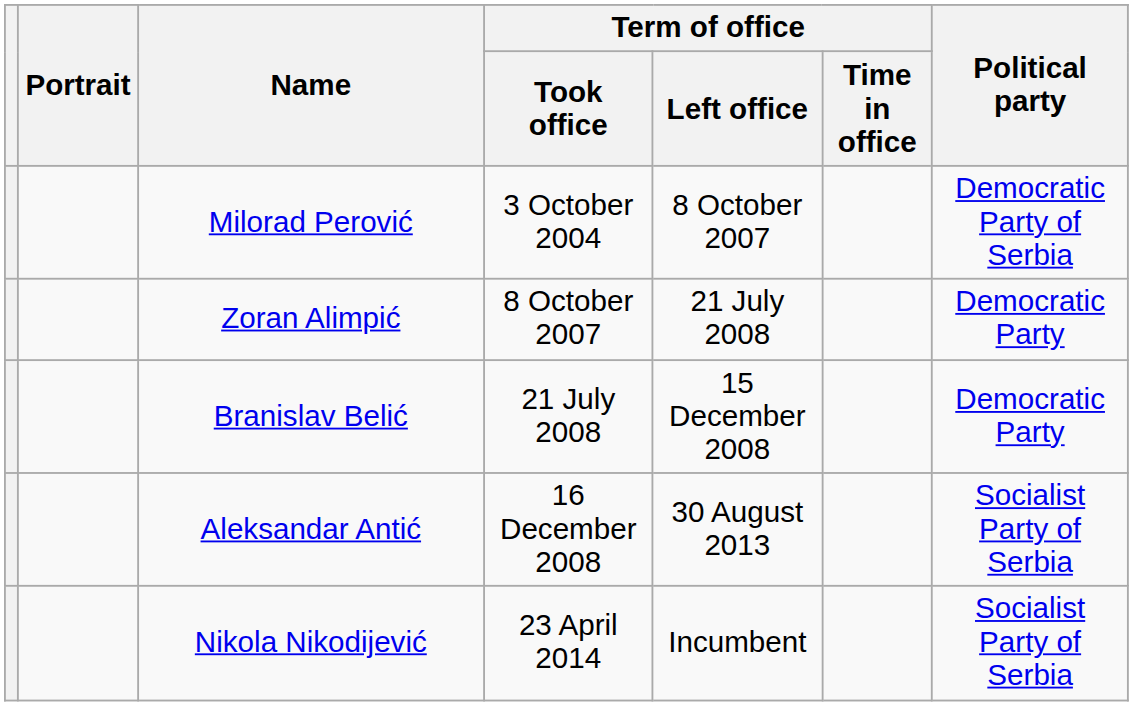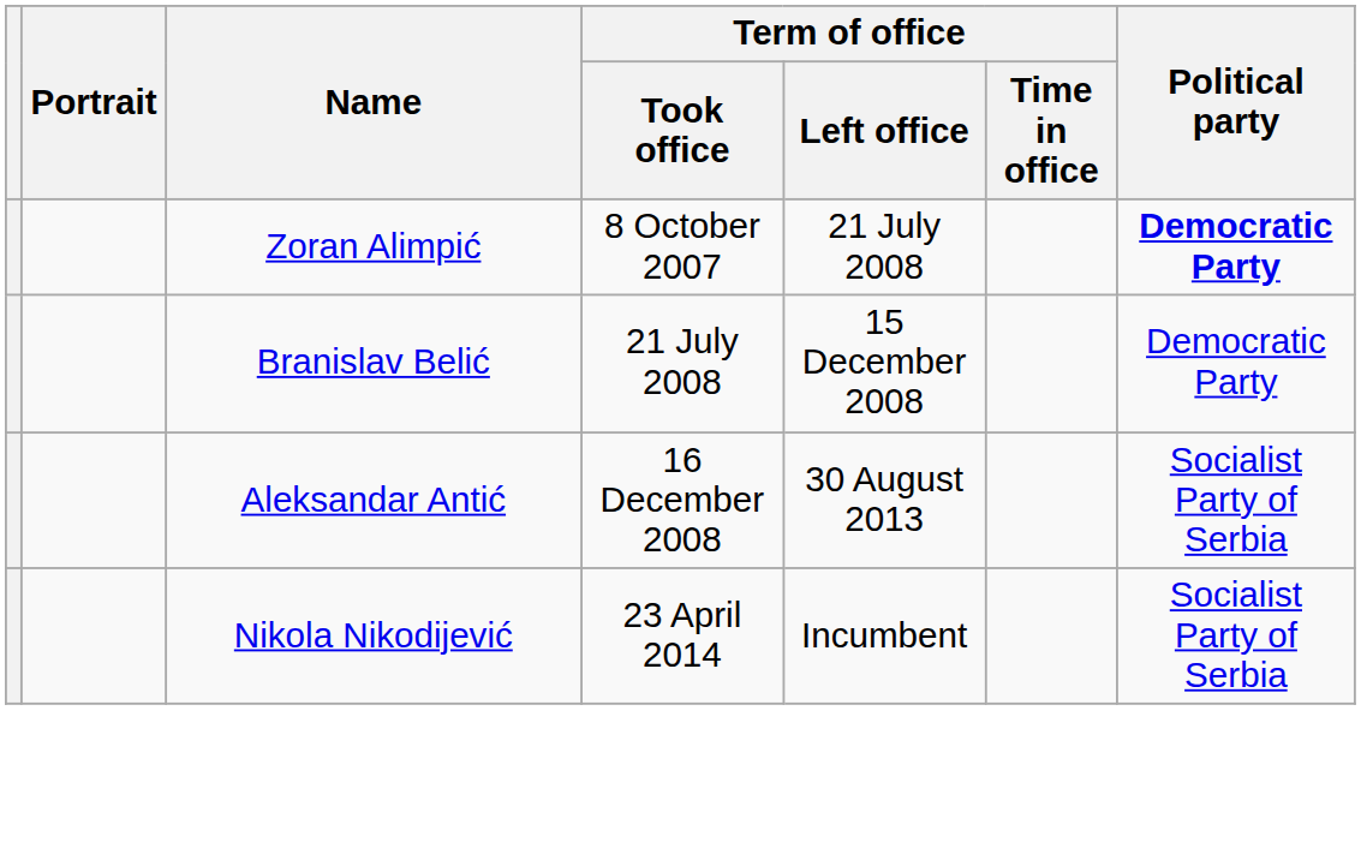- row: Milorad Perović | 3 October 2004 | 8 October 2007 | Democratic Party of Serbia
Zoran Alimpić | Political party: normal -> bold
